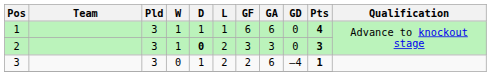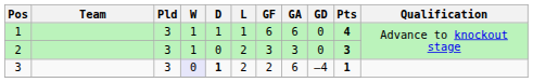row 3 | D: bold -> normal
row 4 | W: no background -> lavender background
row 4 | D: normal -> bold
